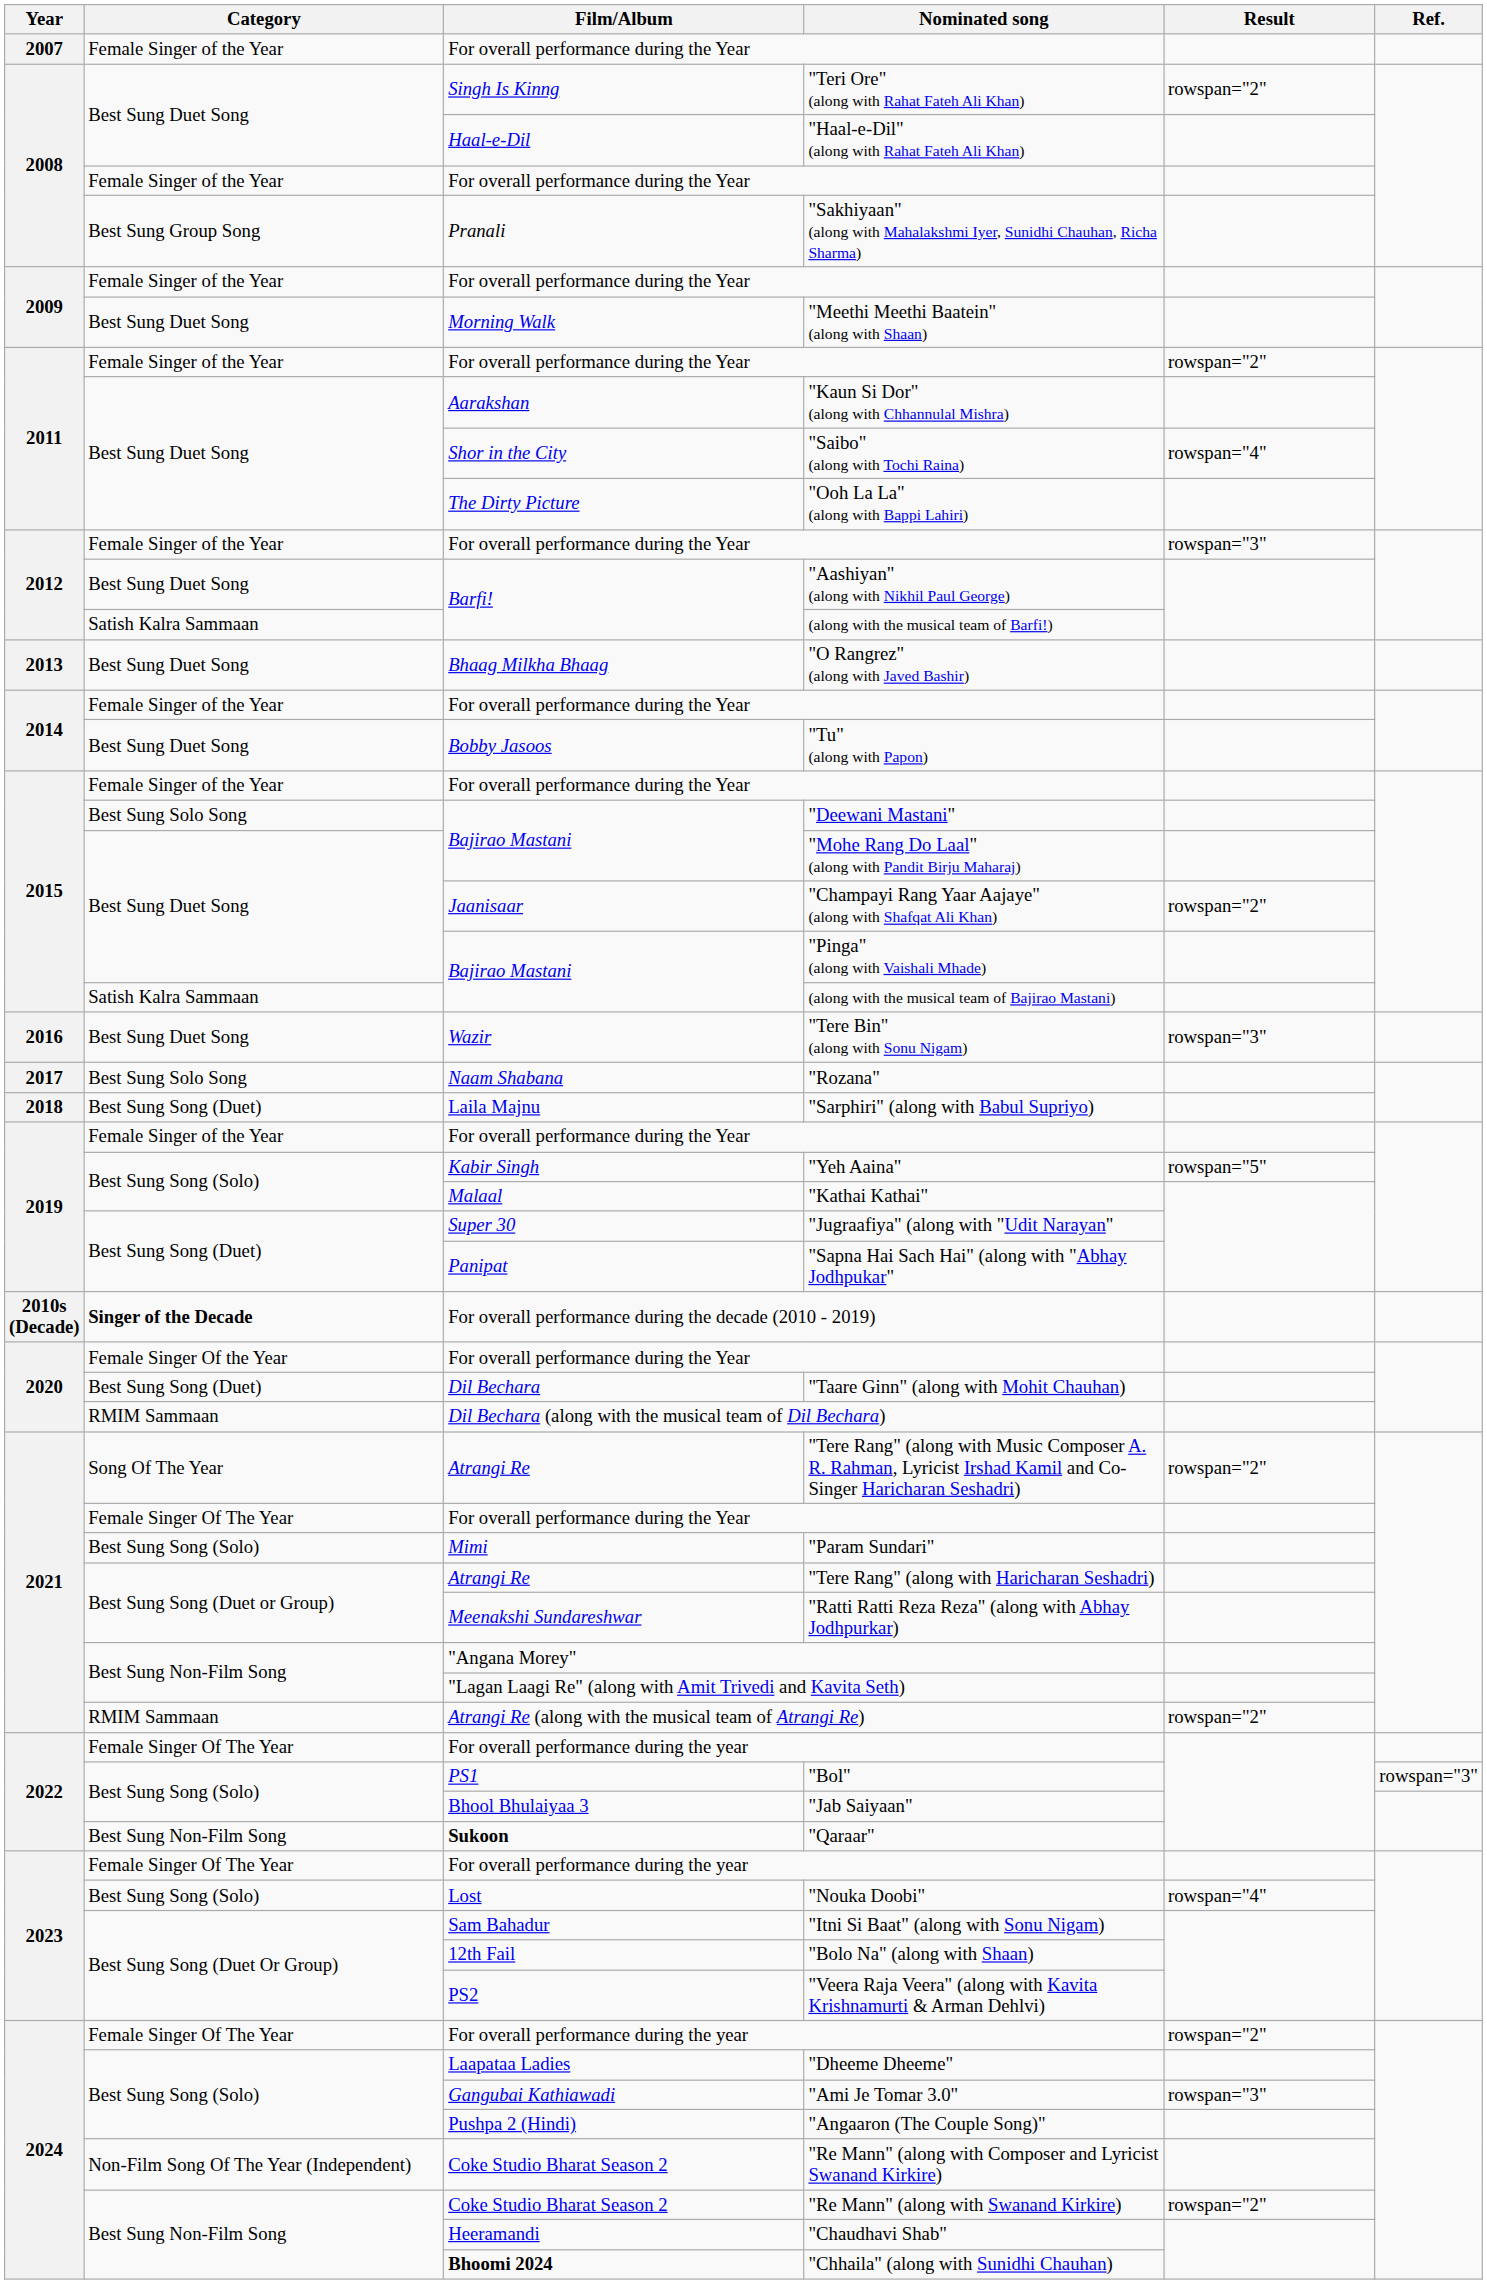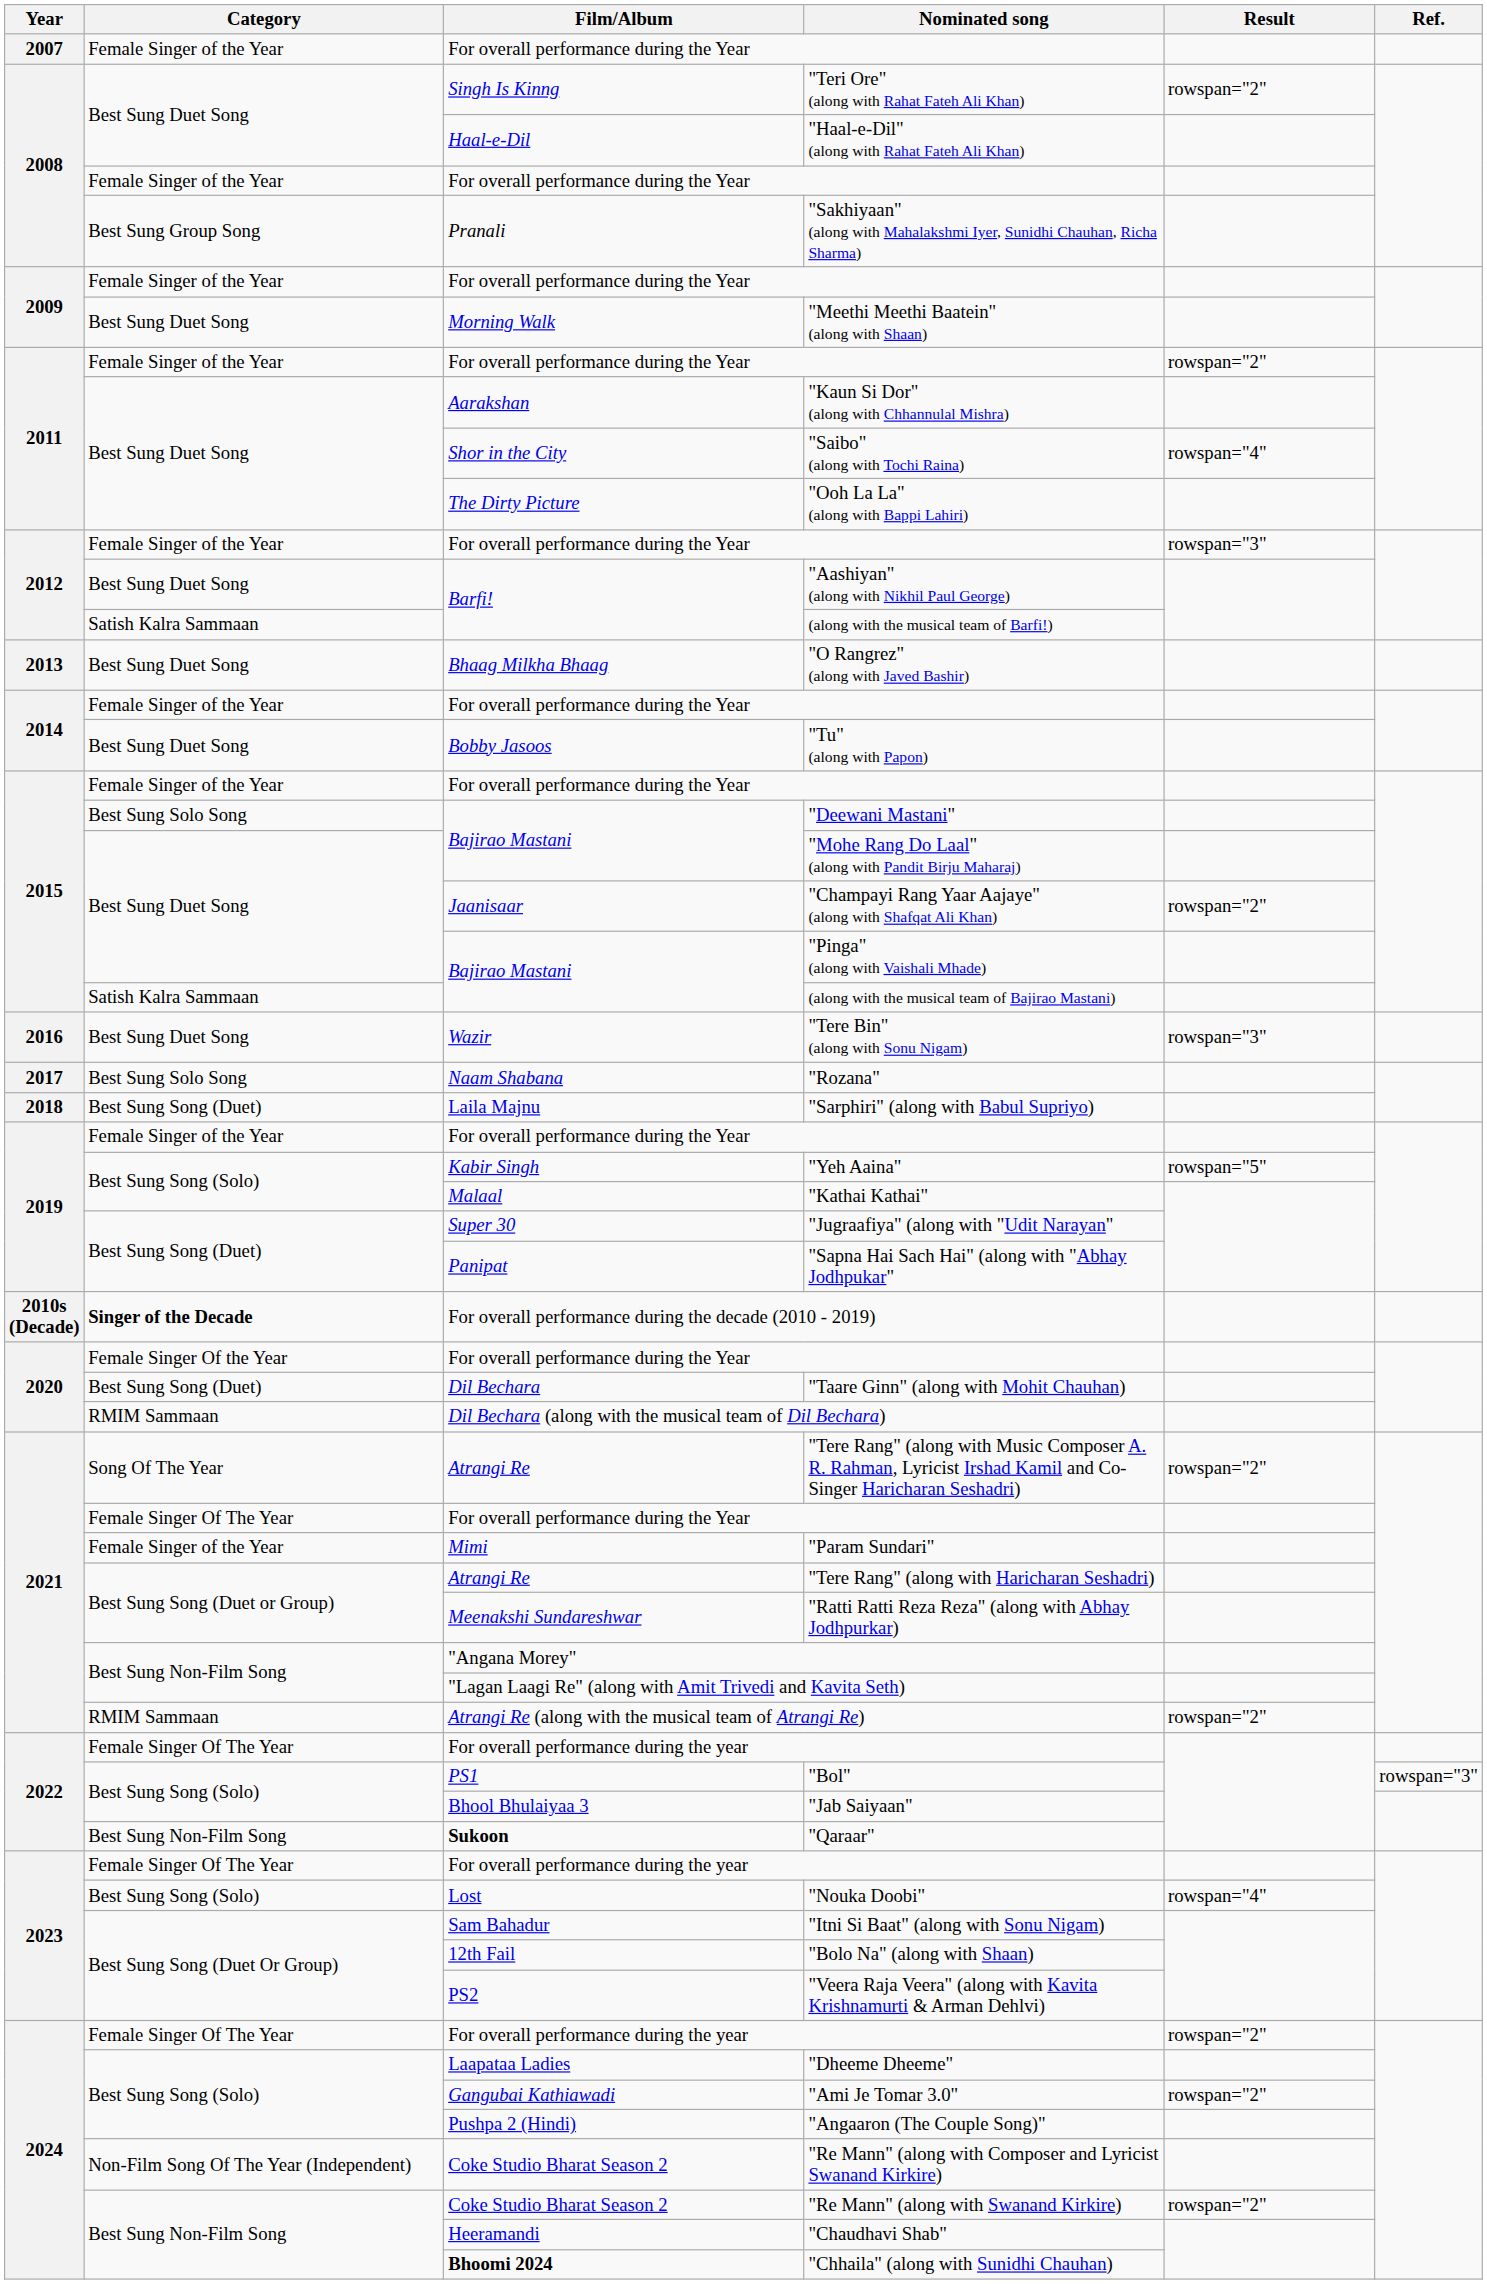"Param Sundari" | Category: Best Sung Song (Solo) -> Female Singer of the Year
"Ami Je Tomar 3.0" | Result: rowspan="3" -> rowspan="2"
